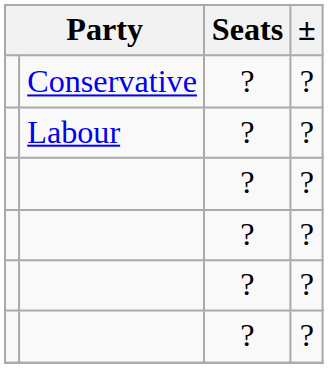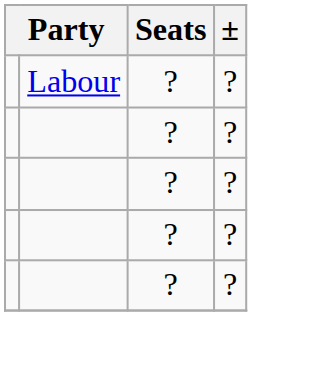- row: Conservative | ? | ?
